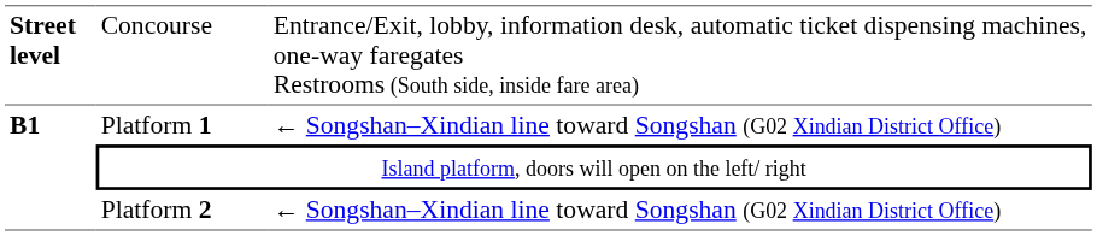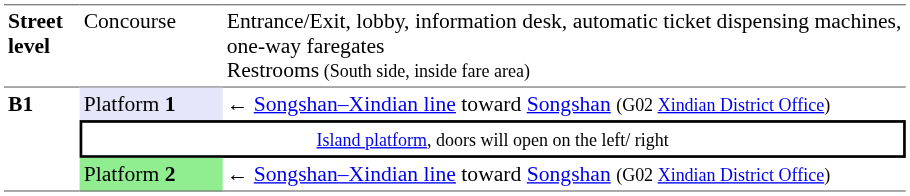Platform 1 | column 2: no background -> lavender background
Platform 2 | column 2: no background -> lightgreen background
